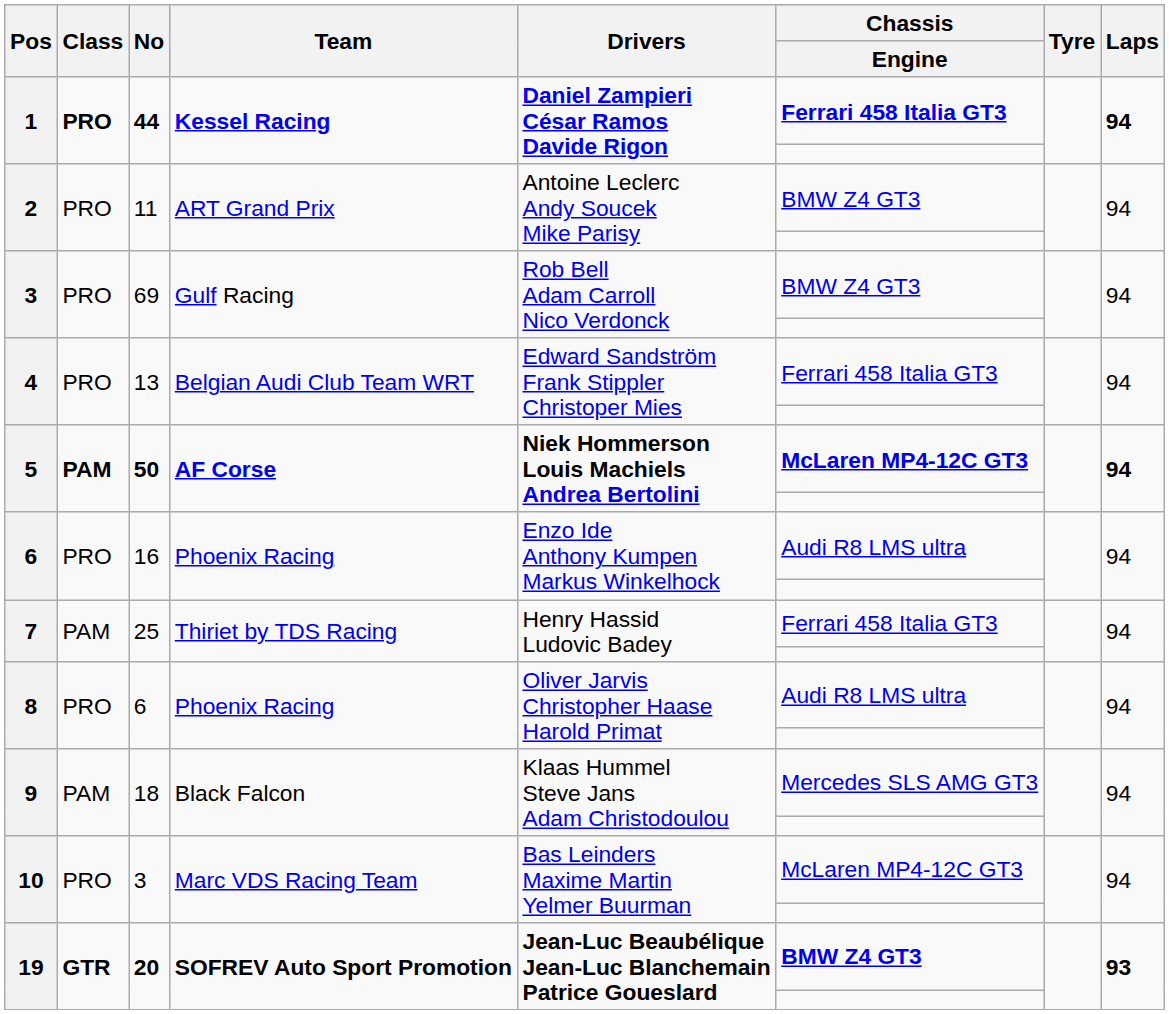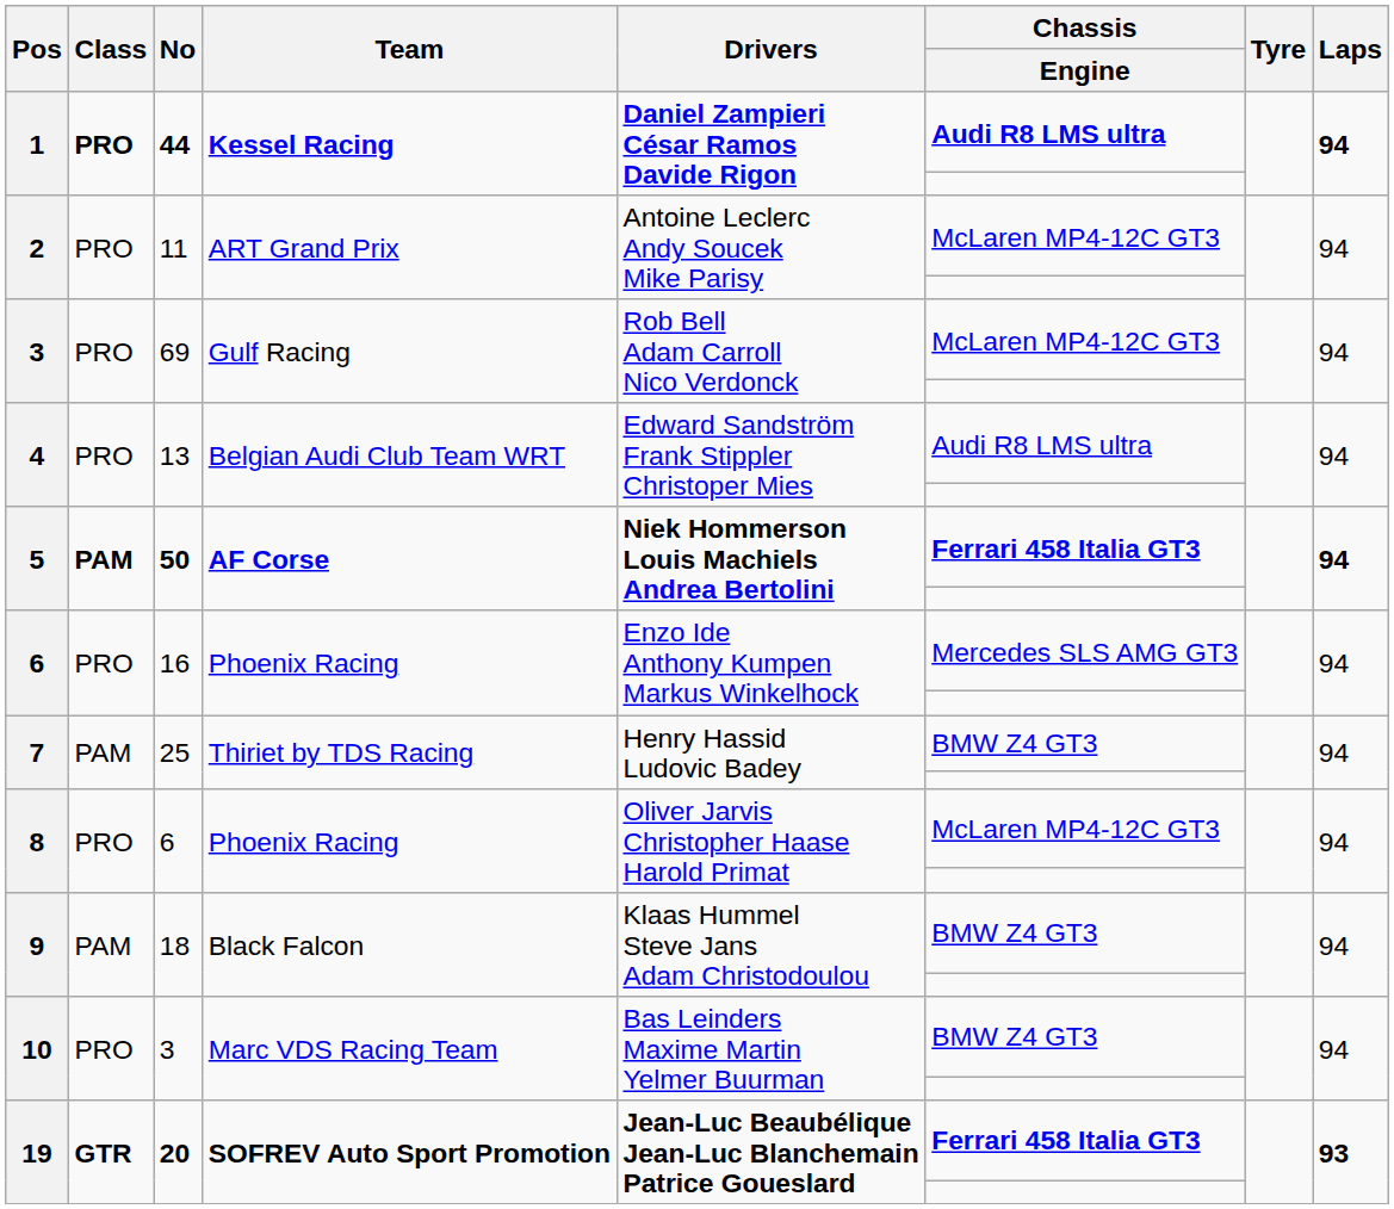row 3 | Chassis / Engine: Ferrari 458 Italia GT3 -> Audi R8 LMS ultra
row 5 | Chassis / Engine: BMW Z4 GT3 -> McLaren MP4-12C GT3
row 7 | Chassis / Engine: BMW Z4 GT3 -> McLaren MP4-12C GT3
row 9 | Chassis / Engine: Ferrari 458 Italia GT3 -> Audi R8 LMS ultra
row 11 | Chassis / Engine: McLaren MP4-12C GT3 -> Ferrari 458 Italia GT3
row 13 | Chassis / Engine: Audi R8 LMS ultra -> Mercedes SLS AMG GT3
row 15 | Chassis / Engine: Ferrari 458 Italia GT3 -> BMW Z4 GT3
row 17 | Chassis / Engine: Audi R8 LMS ultra -> McLaren MP4-12C GT3
row 19 | Chassis / Engine: Mercedes SLS AMG GT3 -> BMW Z4 GT3
row 21 | Chassis / Engine: McLaren MP4-12C GT3 -> BMW Z4 GT3
row 23 | Chassis / Engine: BMW Z4 GT3 -> Ferrari 458 Italia GT3
